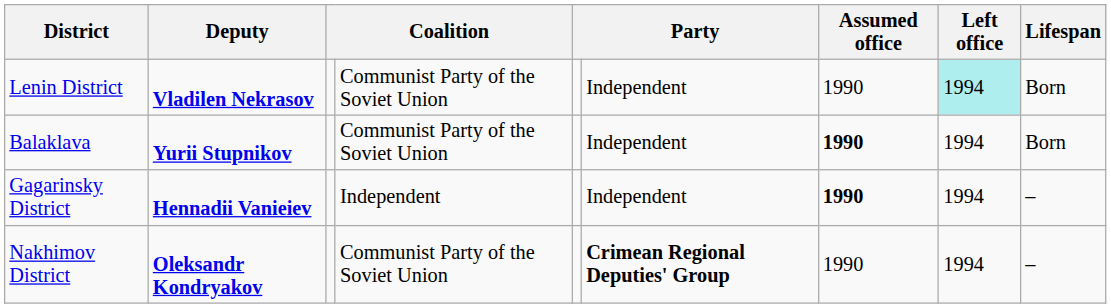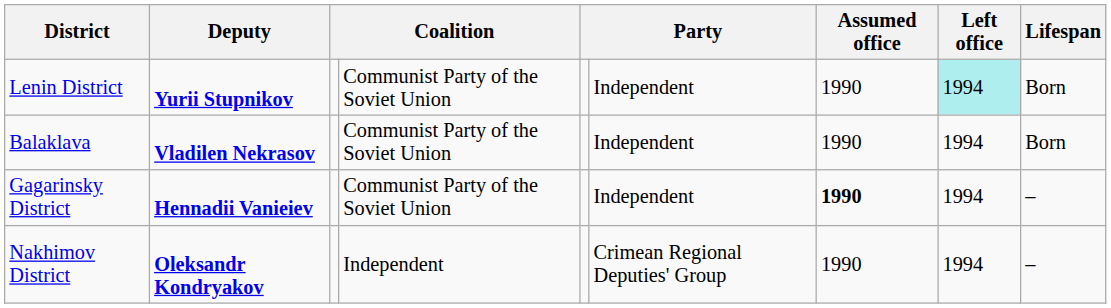Lenin District | Deputy: Vladilen Nekrasov -> Yurii Stupnikov
Balaklava | Deputy: Yurii Stupnikov -> Vladilen Nekrasov
Balaklava | Assumed office: bold -> normal
Gagarinsky District | column 4: Independent -> Communist Party of the Soviet Union
Nakhimov District | column 4: Communist Party of the Soviet Union -> Independent
Nakhimov District | column 6: bold -> normal
